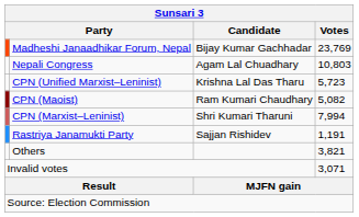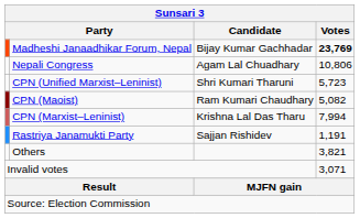Madheshi Janaadhikar Forum, Nepal | Votes: normal -> bold
Nepali Congress | Votes: 10,803 -> 10,806
CPN (Unified Marxist–Leninist) | Candidate: Krishna Lal Das Tharu -> Shri Kumari Tharuni
CPN (Marxist–Leninist) | Candidate: Shri Kumari Tharuni -> Krishna Lal Das Tharu
